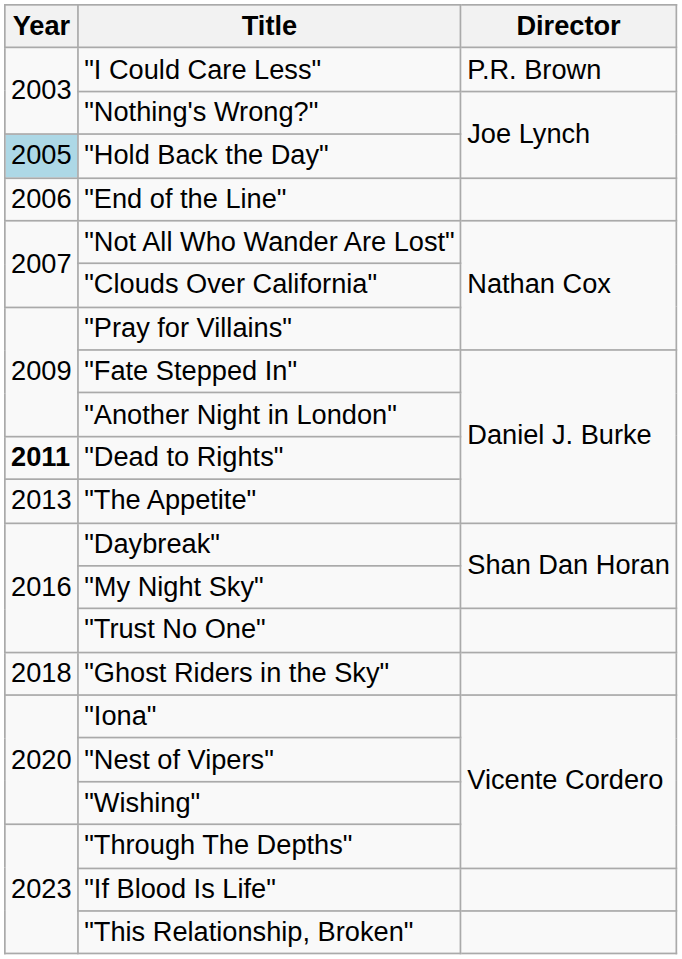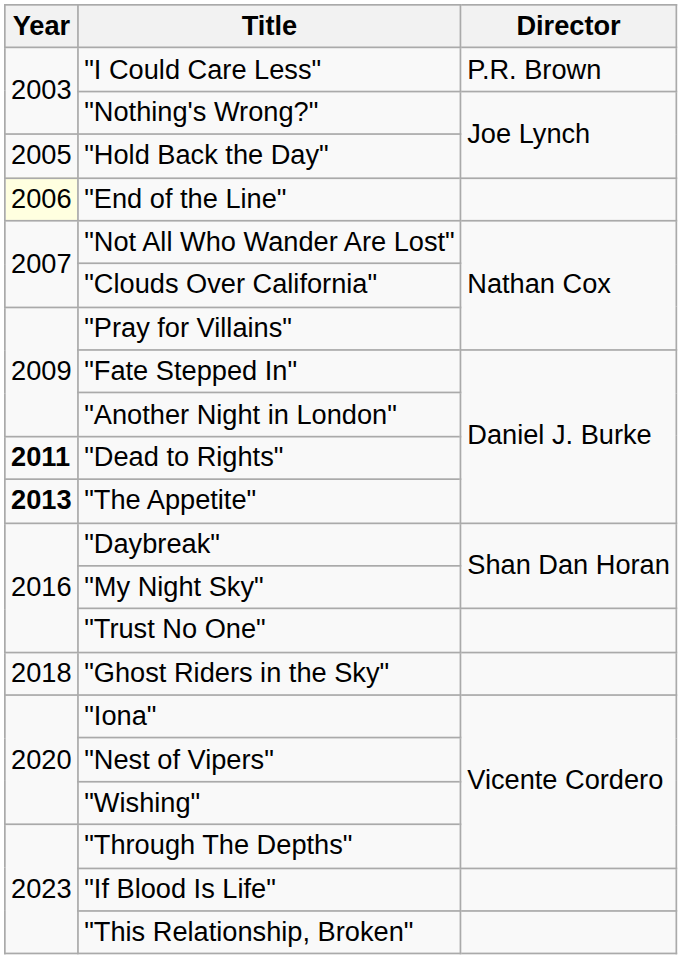"Hold Back the Day" | Year: lightblue background -> no background
"End of the Line" | Year: no background -> lightyellow background
"The Appetite" | Year: normal -> bold
